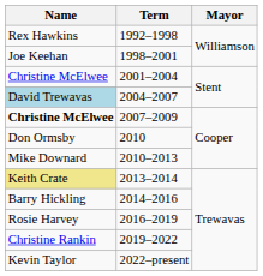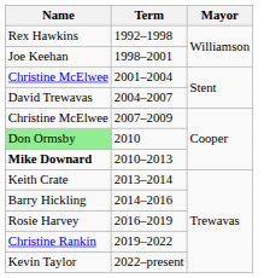David Trewavas | Name: lightblue background -> no background
Christine McElwee / 2007–2009 | Name: bold -> normal
Don Ormsby | Name: no background -> lightgreen background
Mike Downard | Name: normal -> bold
Keith Crate | Name: khaki background -> no background
